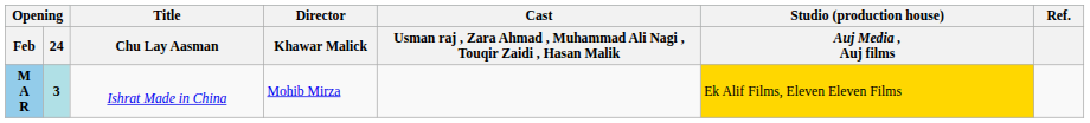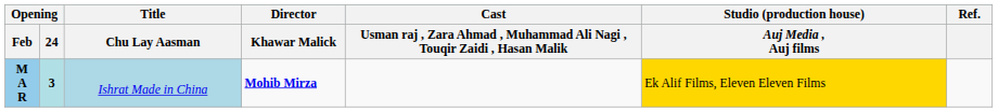M A R | Title / Chu Lay Aasman: no background -> lightblue background
M A R | Director / Khawar Malick: normal -> bold
